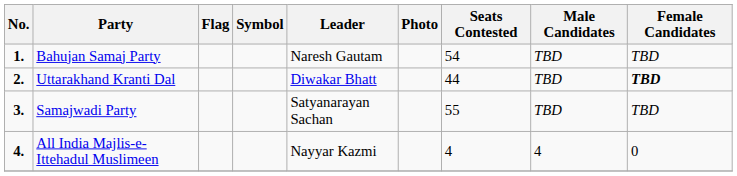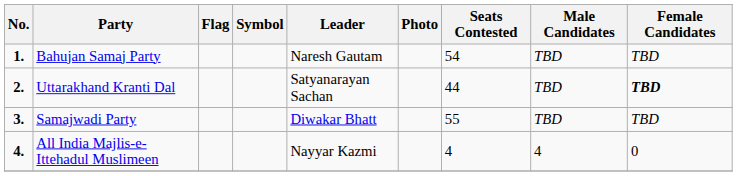Uttarakhand Kranti Dal | Leader: Diwakar Bhatt -> Satyanarayan Sachan
Samajwadi Party | Leader: Satyanarayan Sachan -> Diwakar Bhatt
